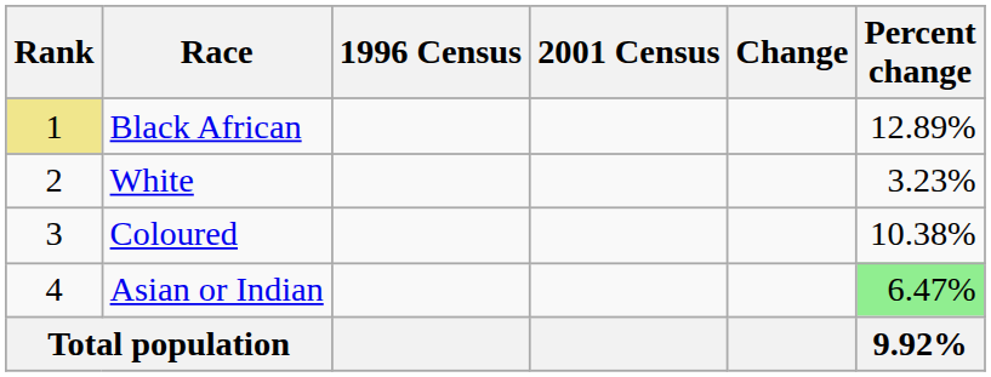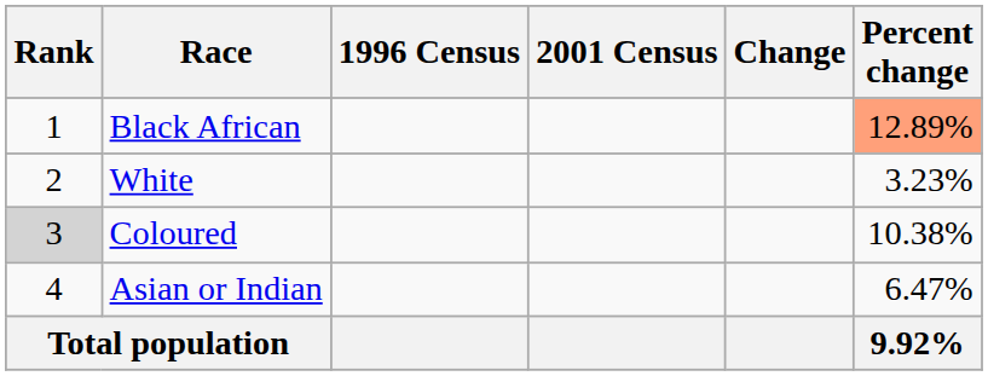Black African | Rank: khaki background -> no background
Black African | Percent change: no background -> lightsalmon background
Coloured | Rank: no background -> lightgrey background
Asian or Indian | Percent change: lightgreen background -> no background
